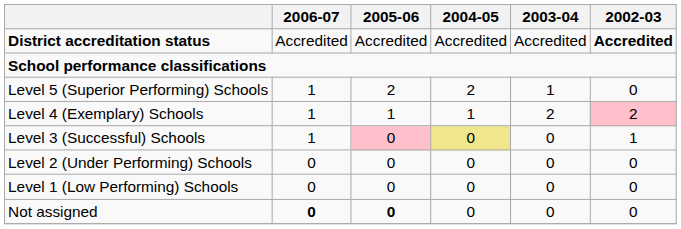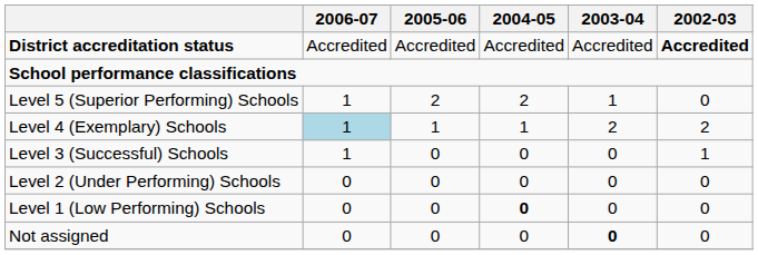Level 4 (Exemplary) Schools | 2006-07: no background -> lightblue background
Level 4 (Exemplary) Schools | 2002-03: pink background -> no background
Level 3 (Successful) Schools | 2005-06: pink background -> no background
Level 3 (Successful) Schools | 2004-05: khaki background -> no background
Level 1 (Low Performing) Schools | 2004-05: normal -> bold
Not assigned | 2006-07: bold -> normal
Not assigned | 2005-06: bold -> normal
Not assigned | 2003-04: normal -> bold
